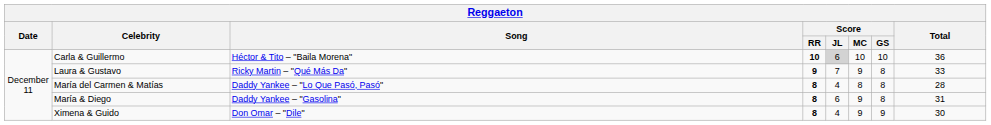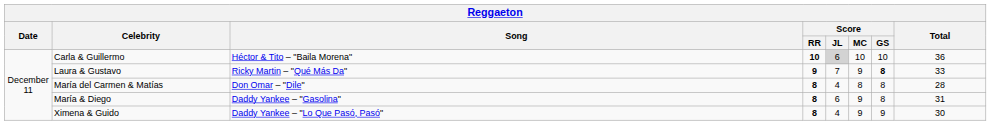Laura & Gustavo | Score / GS: normal -> bold
María del Carmen & Matías | Song: Daddy Yankee – "Lo Que Pasó, Pasó" -> Don Omar – "Dile"
Ximena & Guido | Song: Don Omar – "Dile" -> Daddy Yankee – "Lo Que Pasó, Pasó"
